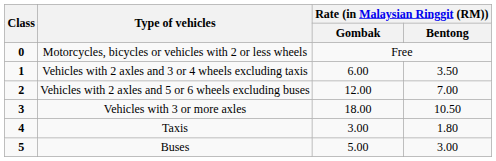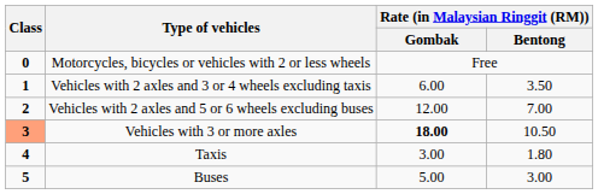Vehicles with 3 or more axles | Class: no background -> lightsalmon background
Vehicles with 3 or more axles | Rate (in Malaysian Ringgit (RM)) / Gombak: normal -> bold
